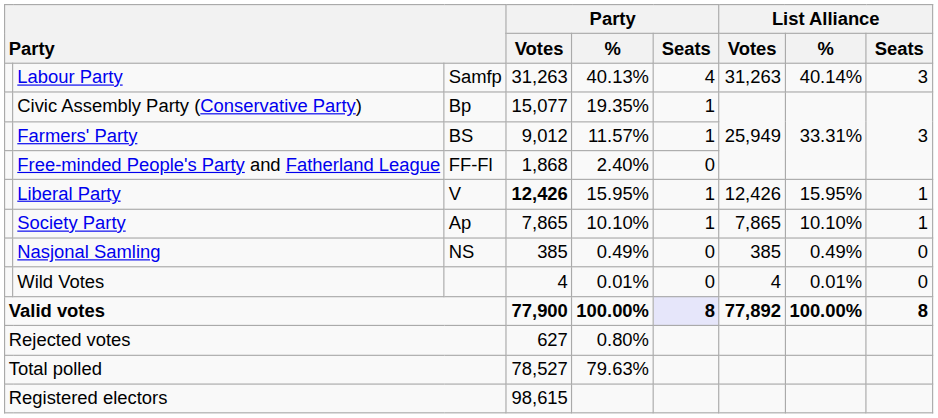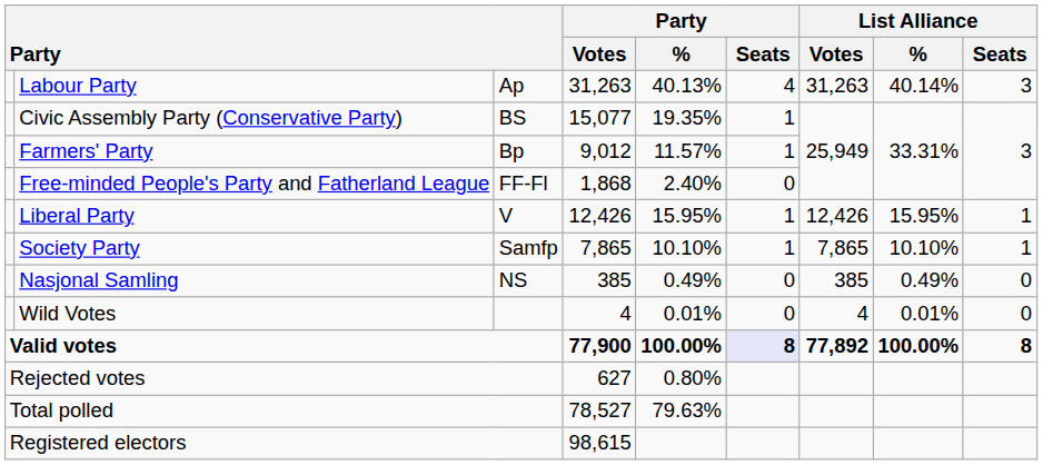Labour Party | column 3: Samfp -> Ap
Civic Assembly Party (Conservative Party) | column 3: Bp -> BS
Farmers' Party | column 3: BS -> Bp
Liberal Party | Party / Votes: bold -> normal
Society Party | column 3: Ap -> Samfp
